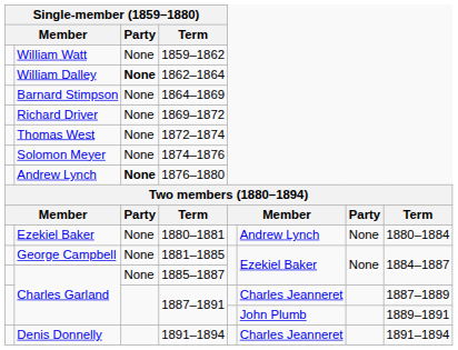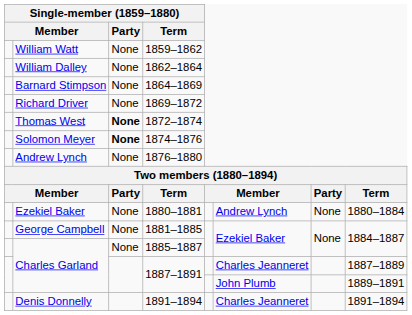1862–1864 | Single-member (1859–1880) / Party: bold -> normal
1872–1874 | Single-member (1859–1880) / Party: normal -> bold
1874–1876 | Single-member (1859–1880) / Party: normal -> bold
1876–1880 | Single-member (1859–1880) / Party: bold -> normal
